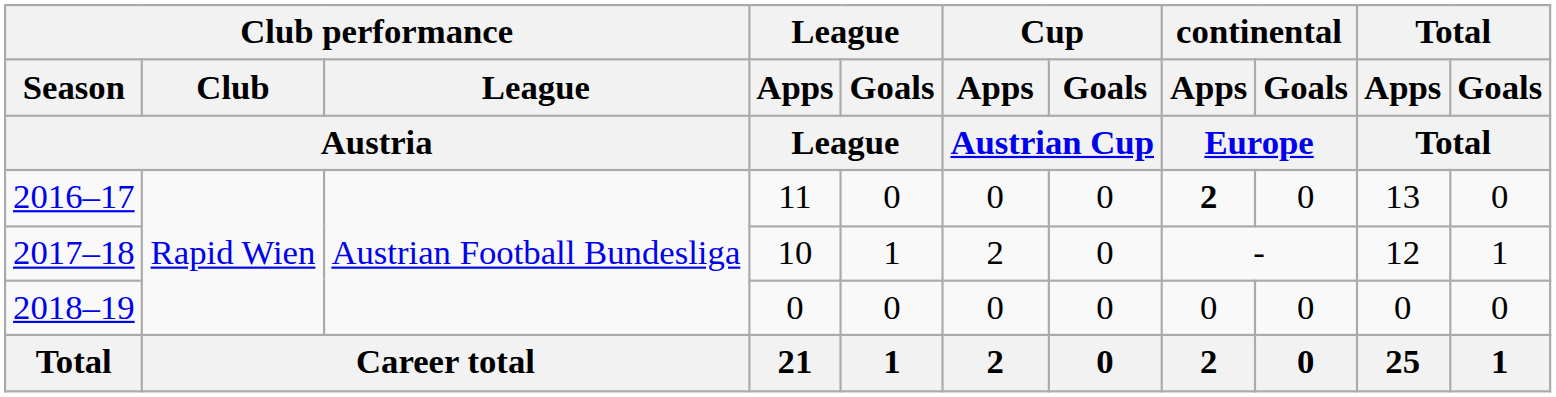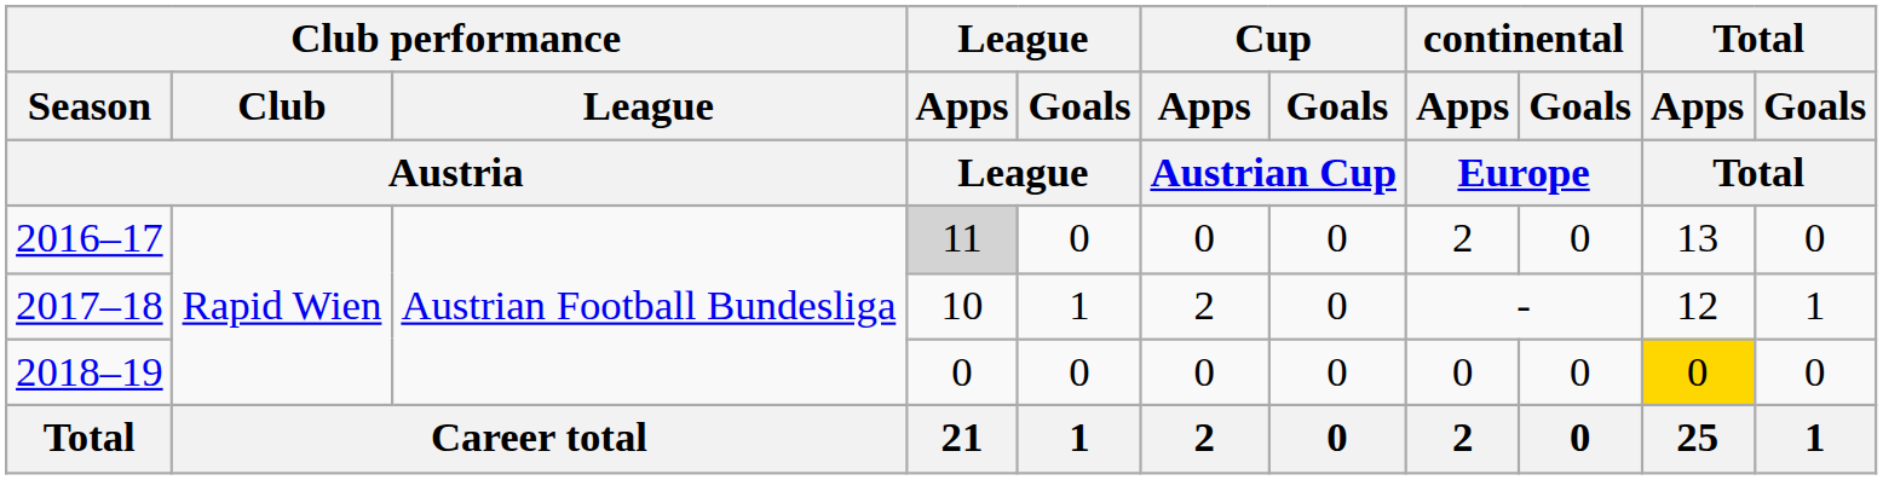2016–17 | League / Apps / League: no background -> lightgrey background
2016–17 | continental / Apps / Europe: bold -> normal
2018–19 | Total / Apps / Total: no background -> gold background
